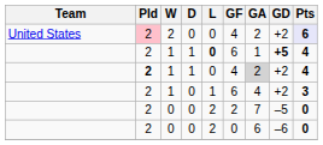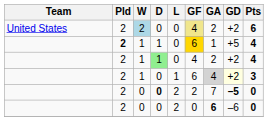row 2 | Pld: pink background -> no background
row 2 | W: no background -> lightblue background
row 2 | GF: no background -> khaki background
row 2 | Pts: lavender background -> no background
row 3 | Pld: normal -> bold
row 3 | L: bold -> normal
row 3 | GF: no background -> gold background
row 3 | GD: bold -> normal
row 4 | Pld: bold -> normal
row 4 | D: no background -> lightgreen background
row 4 | GA: lightgrey background -> no background
row 5 | GA: no background -> lightgrey background
row 5 | GD: no background -> lightyellow background
row 6 | D: normal -> bold
row 6 | GD: normal -> bold
row 7 | GA: normal -> bold
